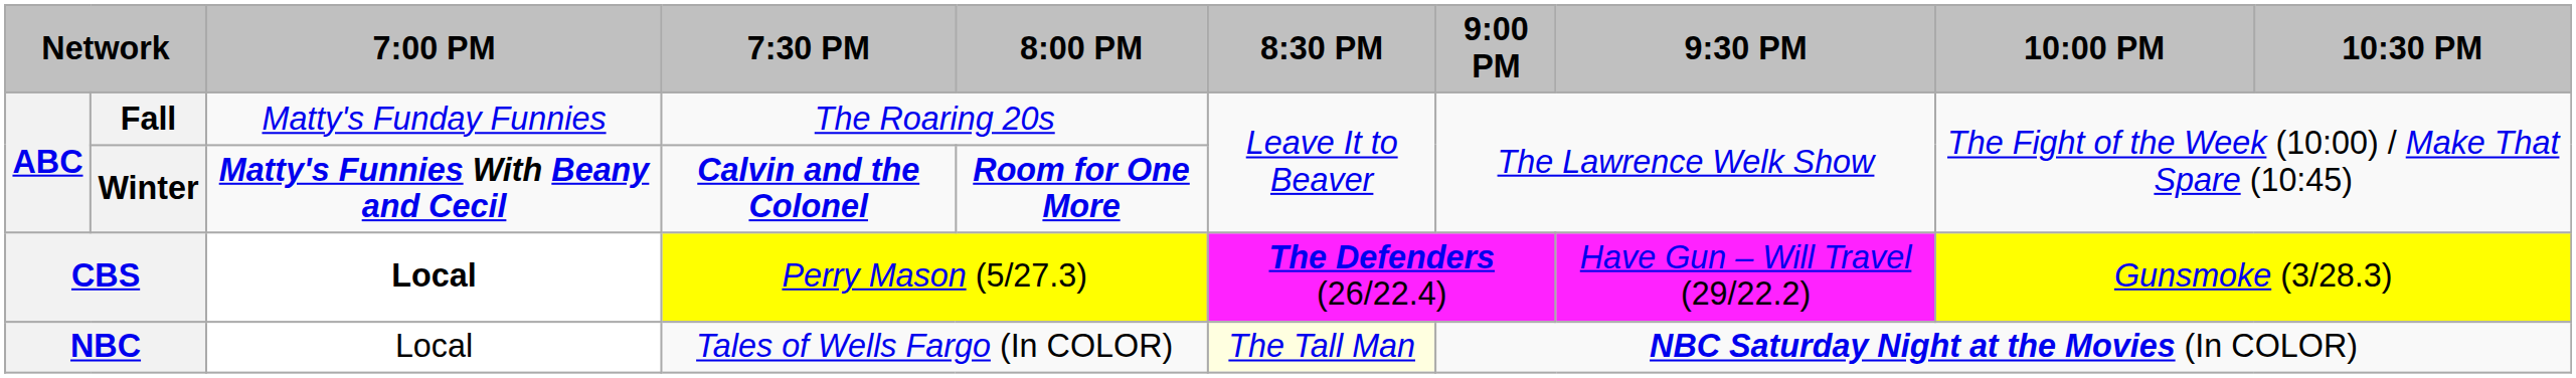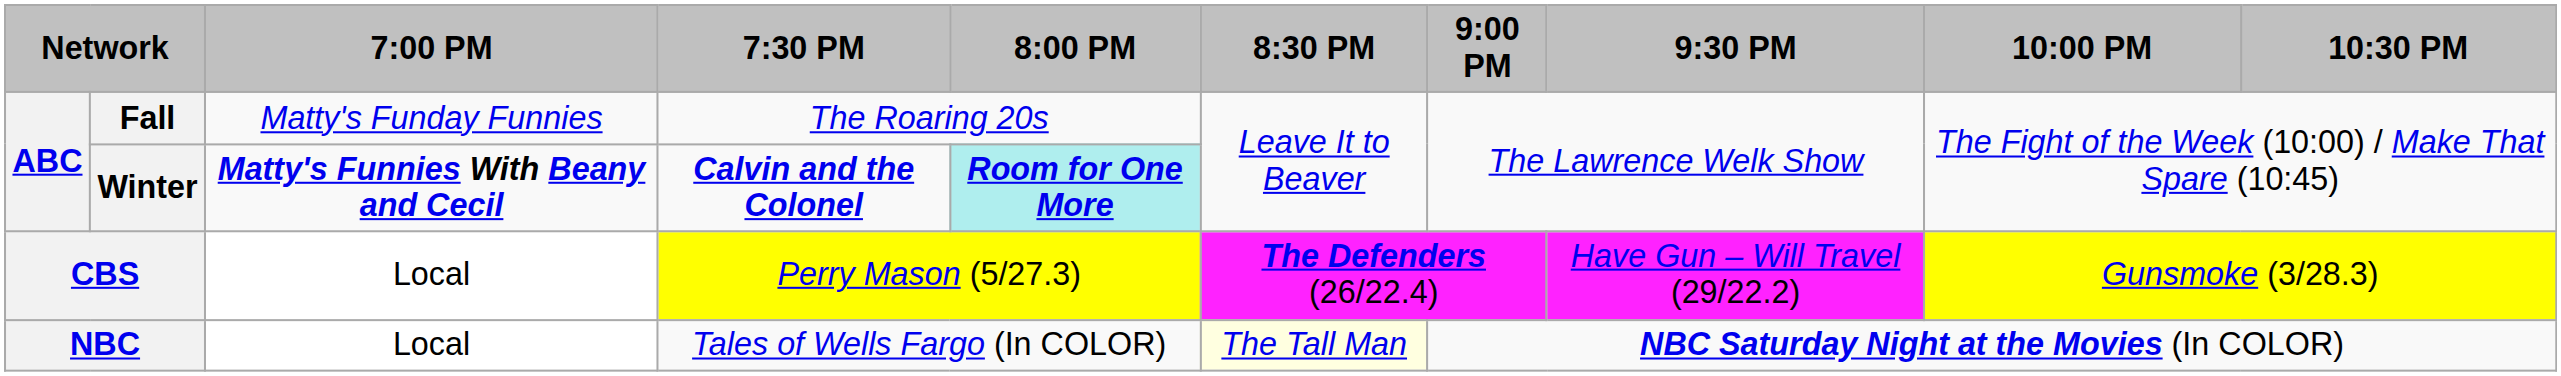Winter | 8:00 PM: no background -> paleturquoise background
CBS | 7:00 PM: bold -> normal
